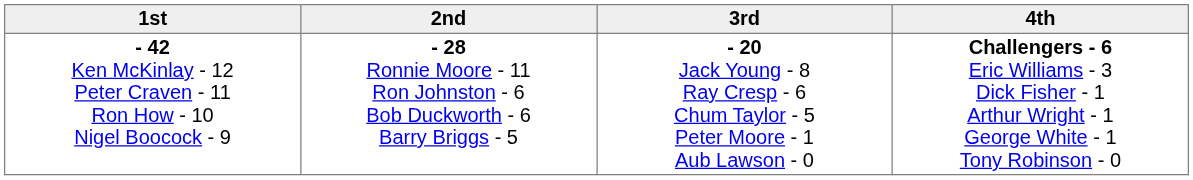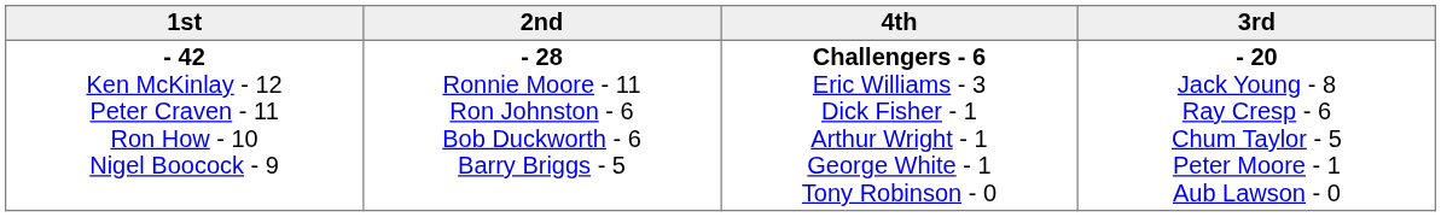columns swapped: 3rd <-> 4th
